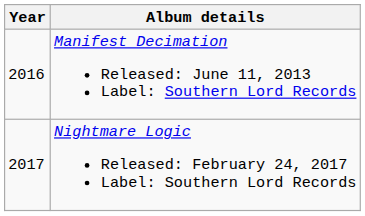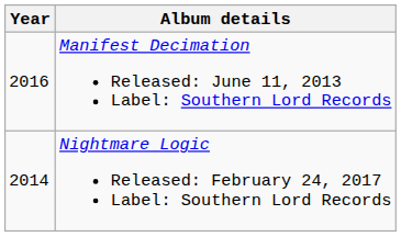row 3 | Year: 2017 -> 2014
